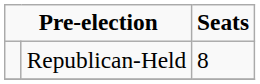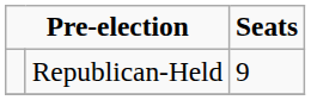Republican-Held | column 3: 8 -> 9
